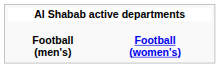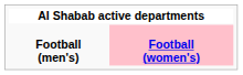Football (men's) | column 2: no background -> pink background
